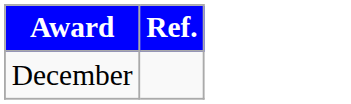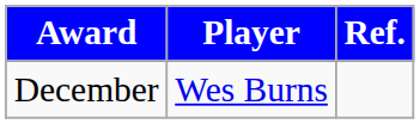+ column: Player | Wes Burns
